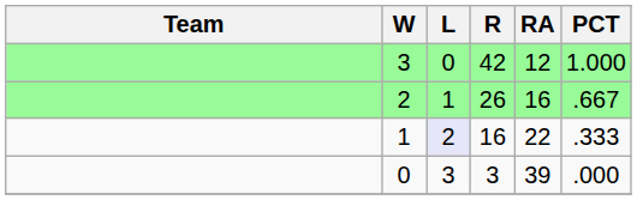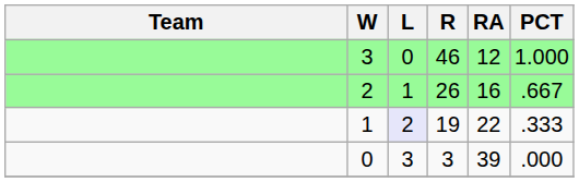row 2 | R: 42 -> 46
row 4 | R: 16 -> 19
